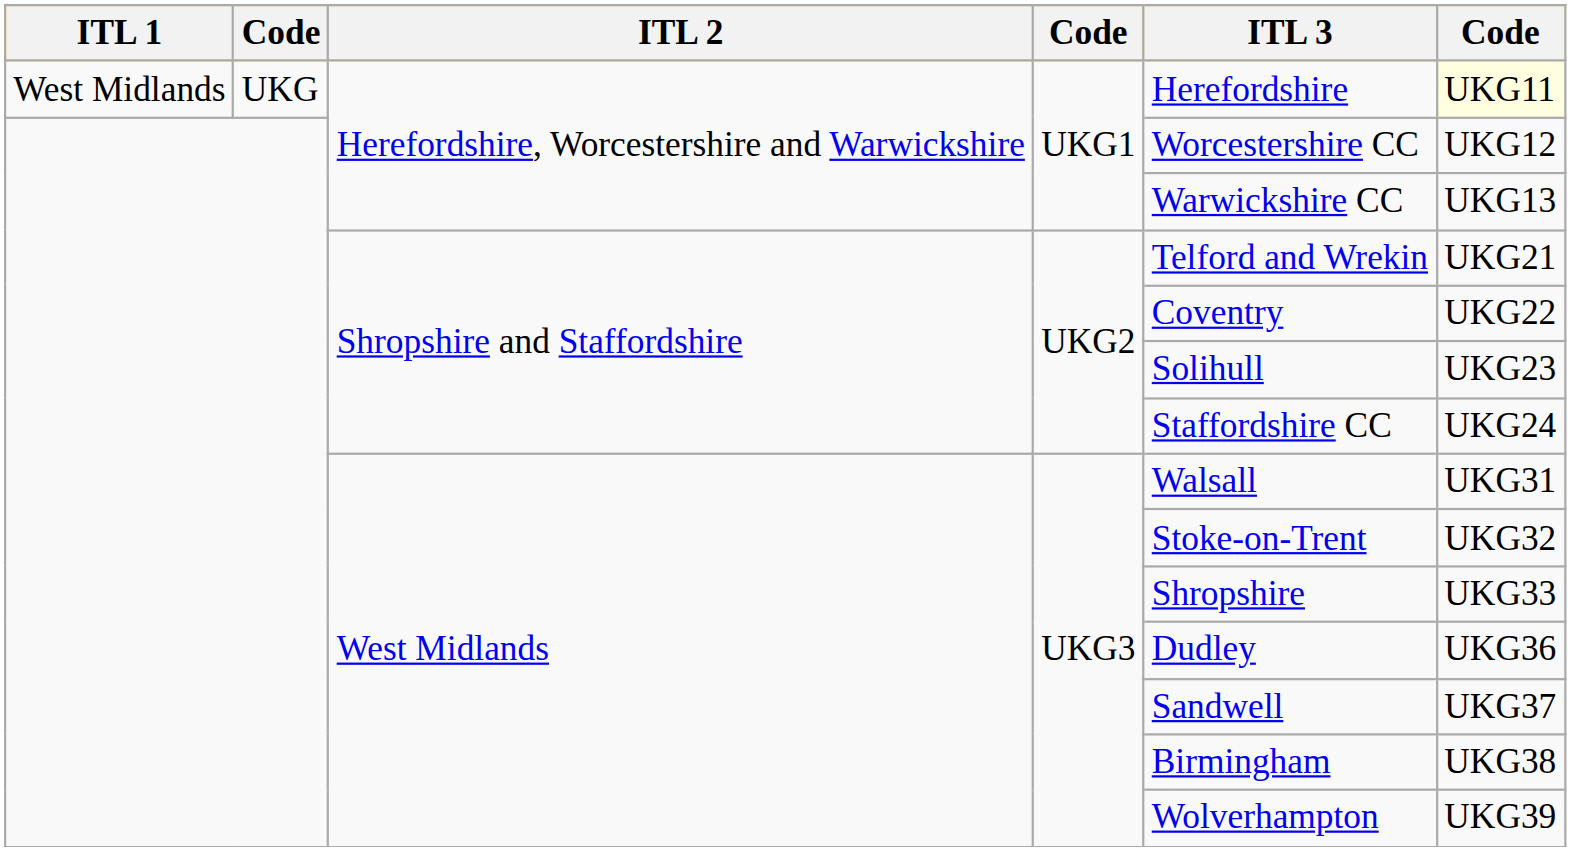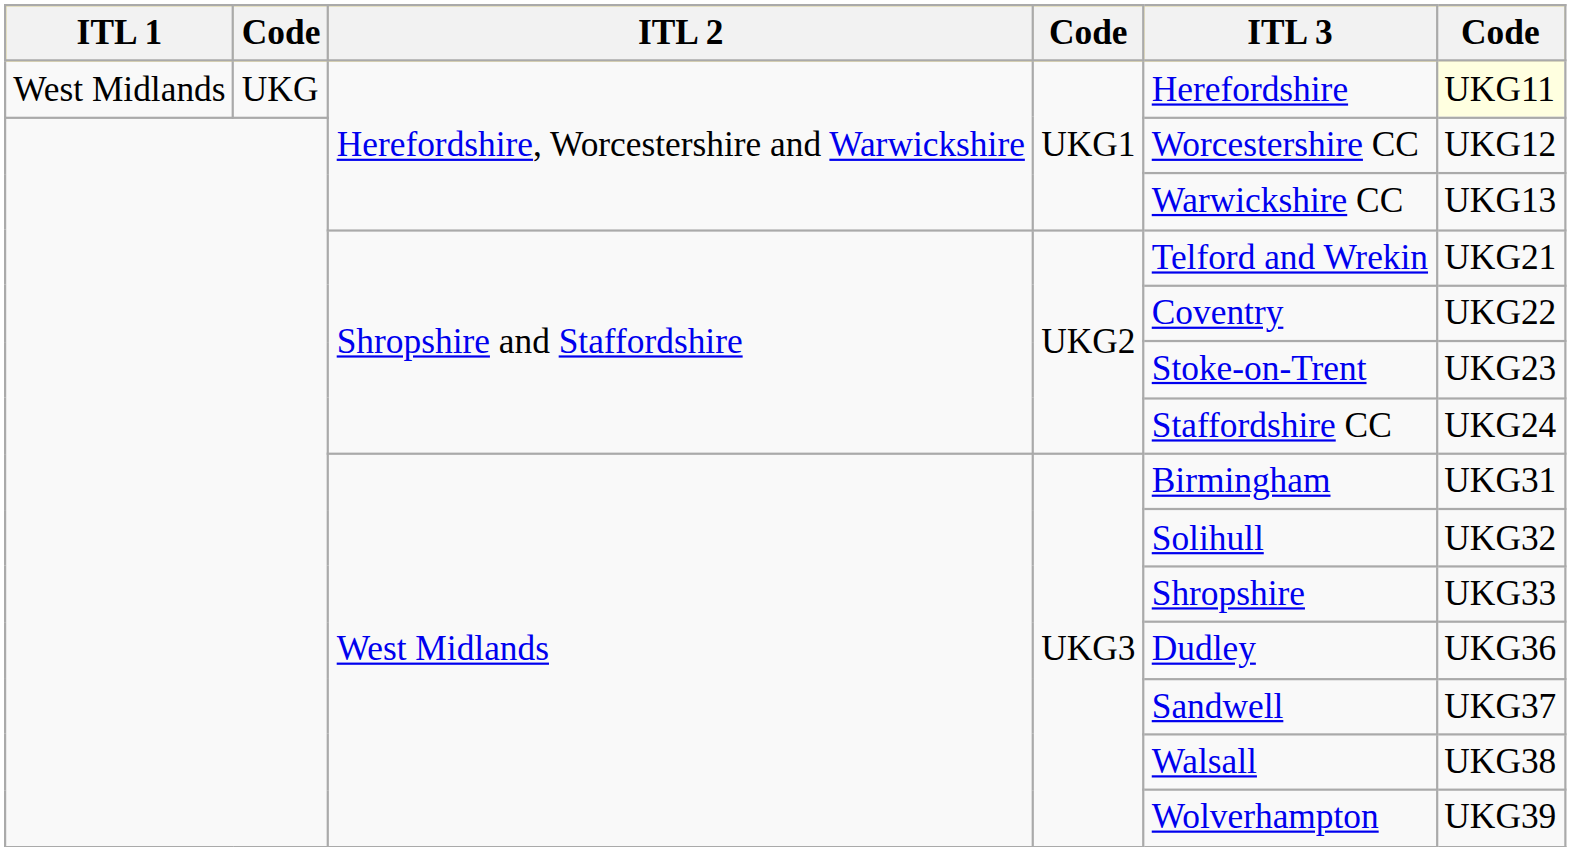row 7 | ITL 3: Solihull -> Stoke-on-Trent
row 9 | ITL 3: Walsall -> Birmingham
row 10 | ITL 3: Stoke-on-Trent -> Solihull
row 14 | ITL 3: Birmingham -> Walsall
